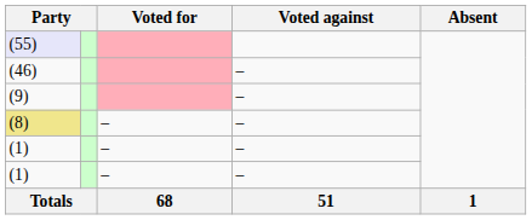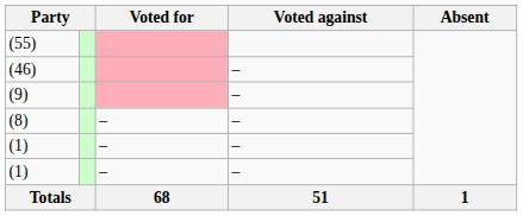(55) | column 1: lavender background -> no background
(8) | column 1: khaki background -> no background
